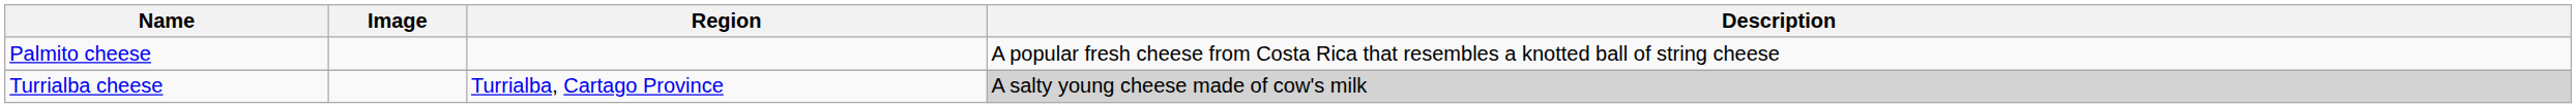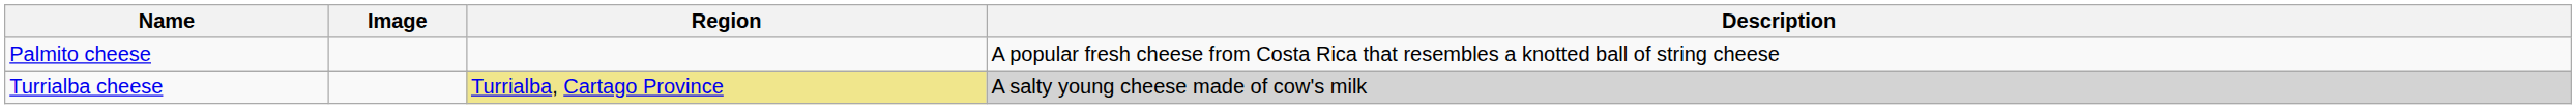Turrialba cheese | Region: no background -> khaki background
